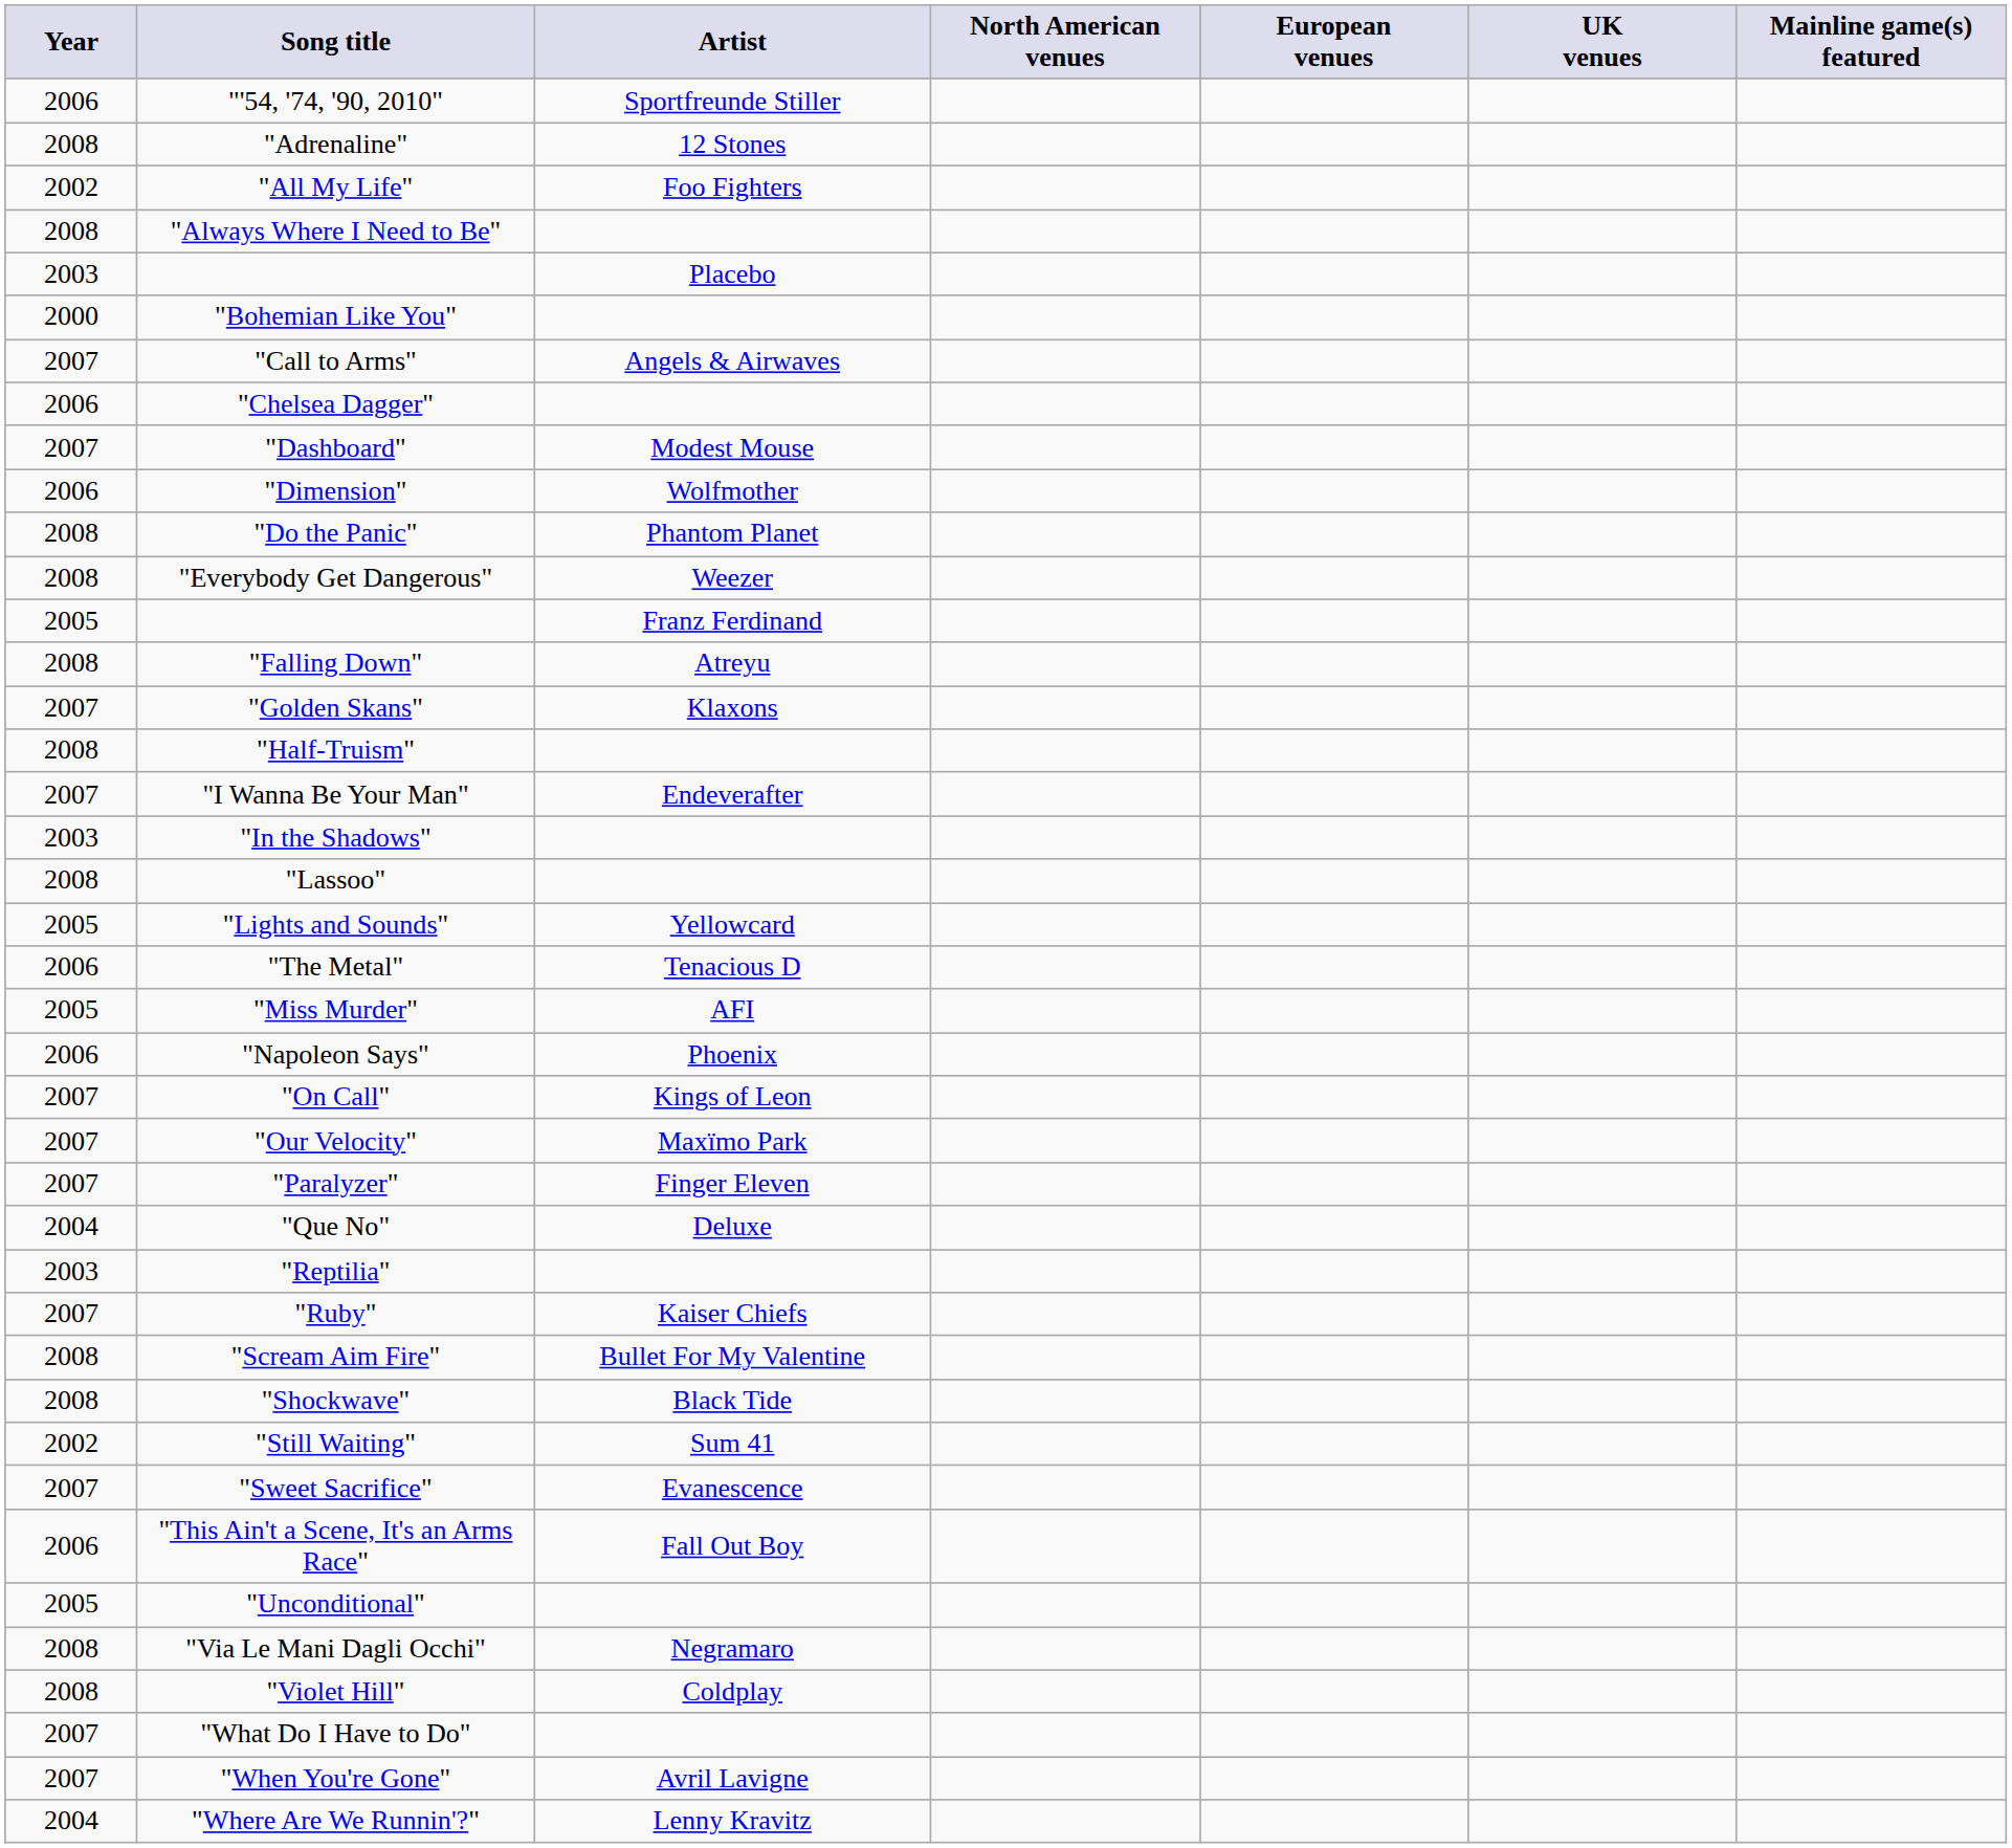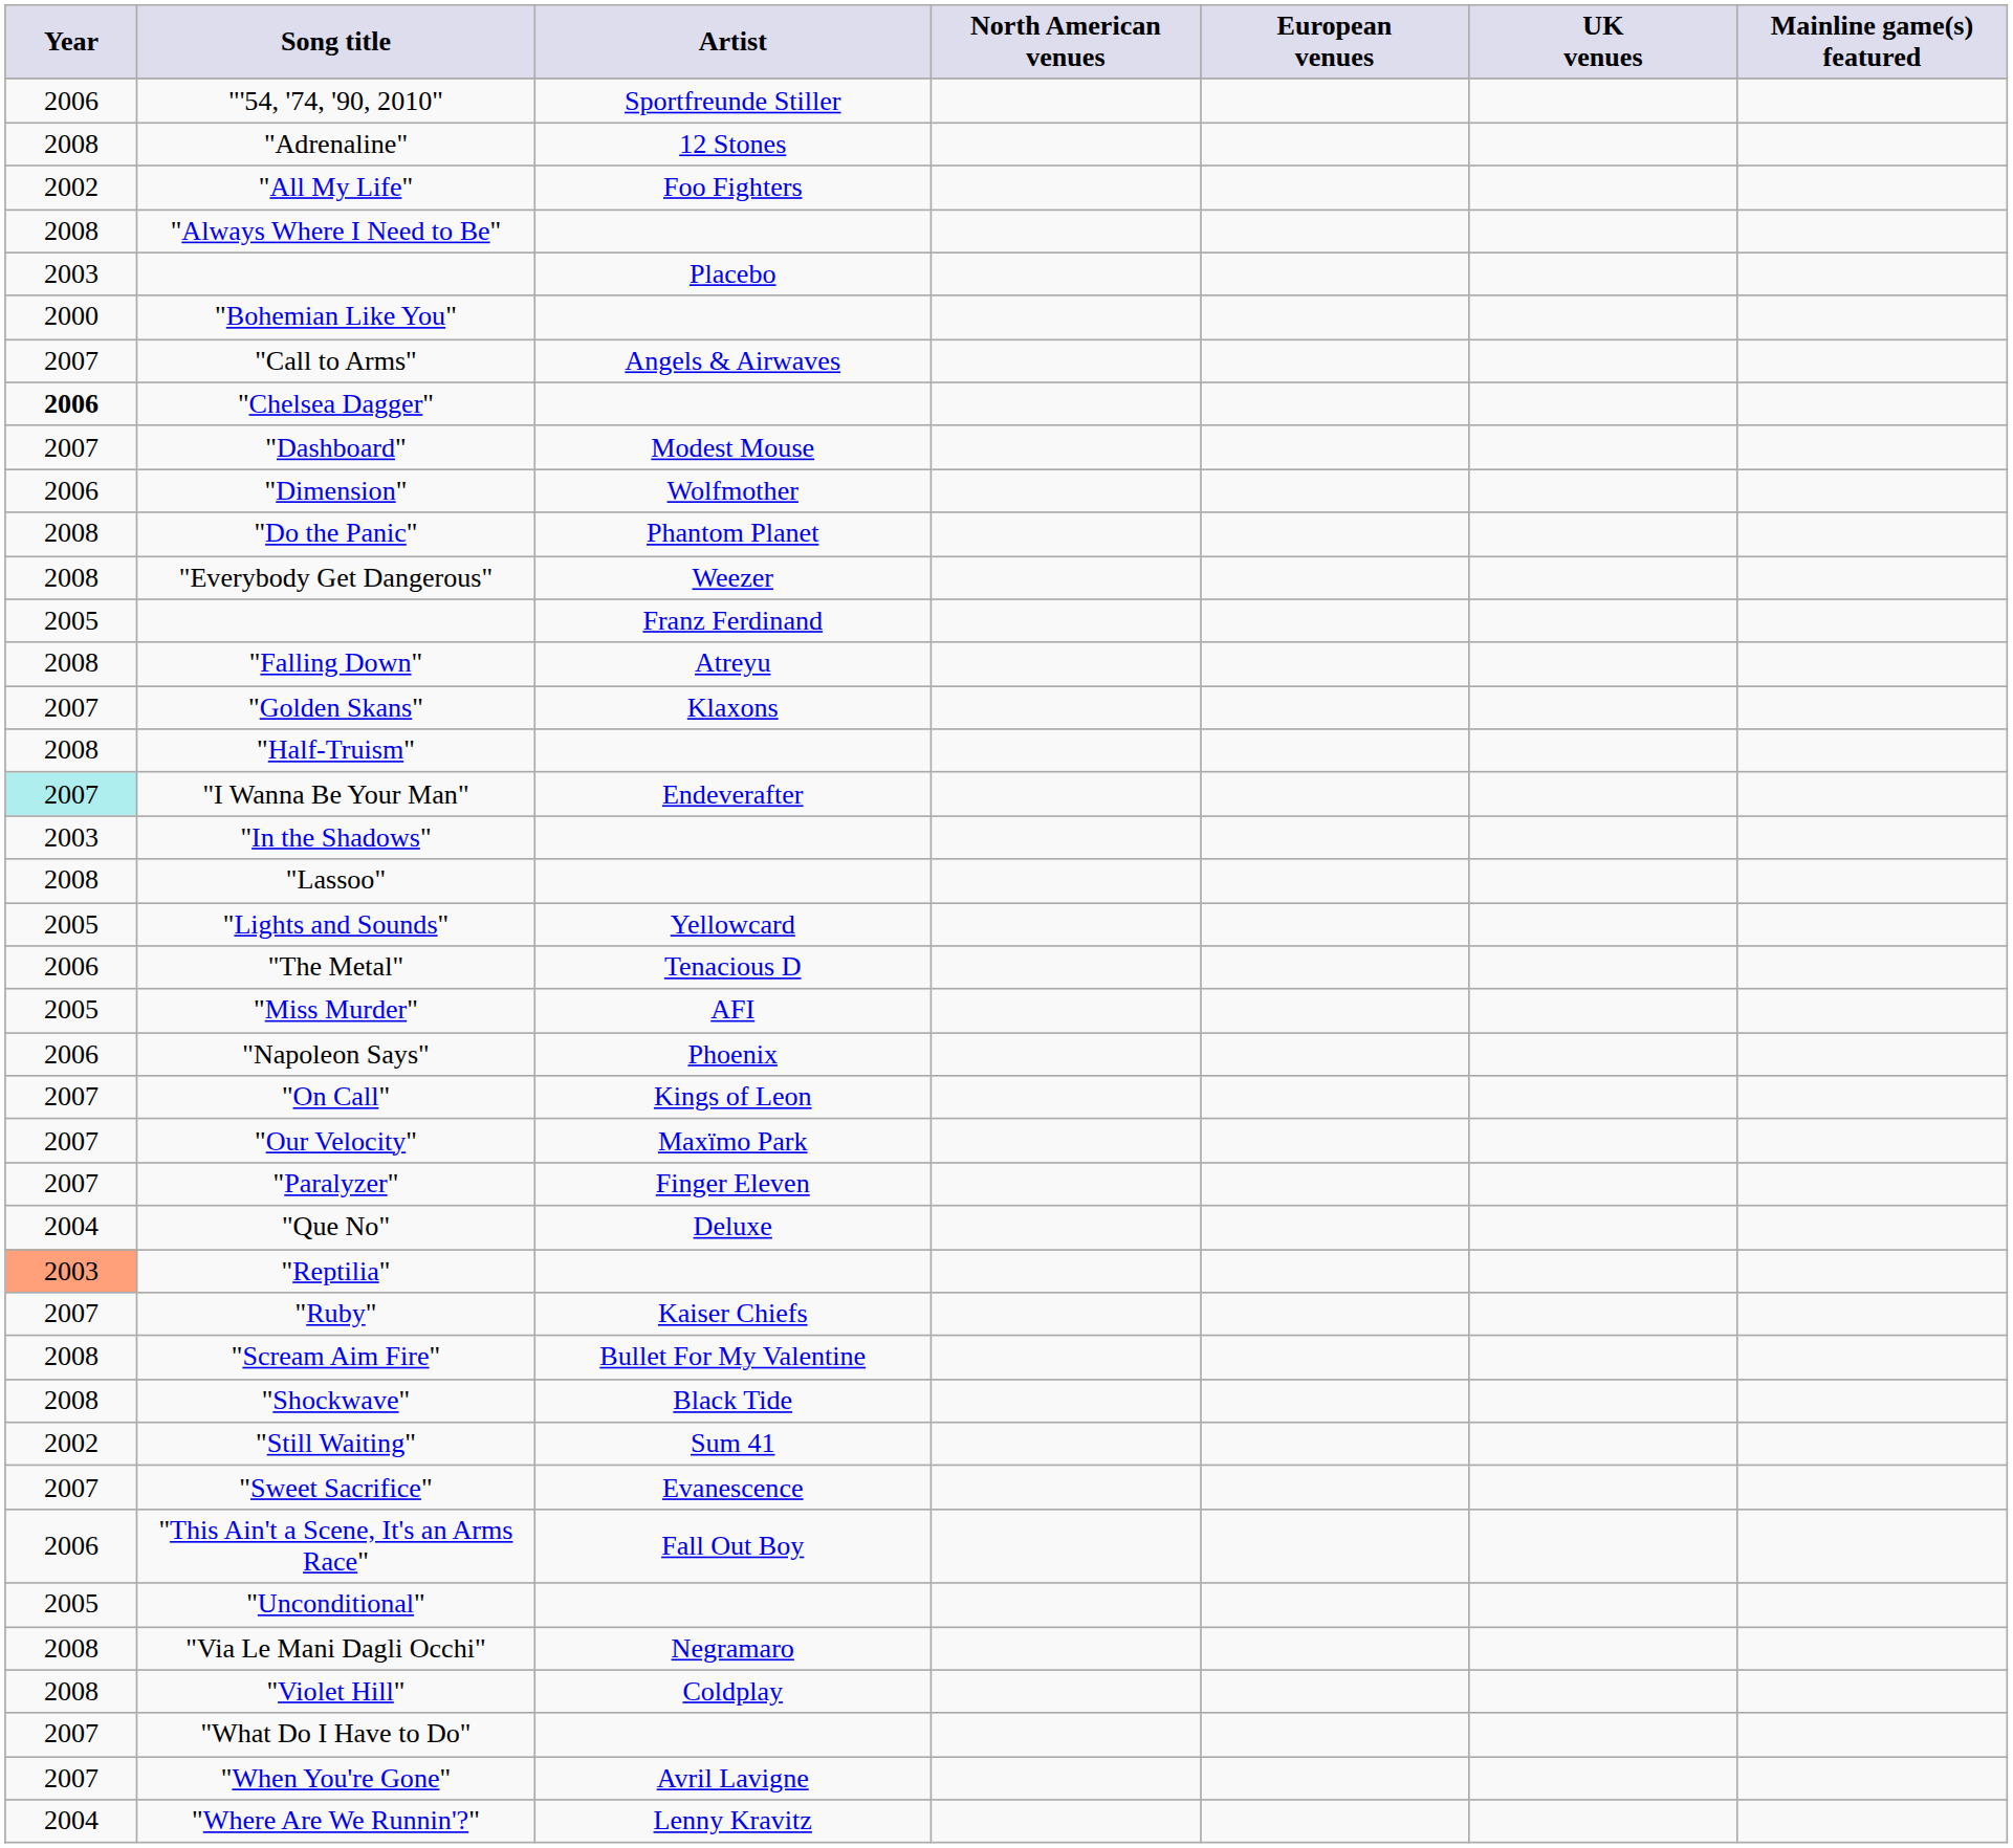"Chelsea Dagger" | Year: normal -> bold
"I Wanna Be Your Man" | Year: no background -> paleturquoise background
"Reptilia" | Year: no background -> lightsalmon background
